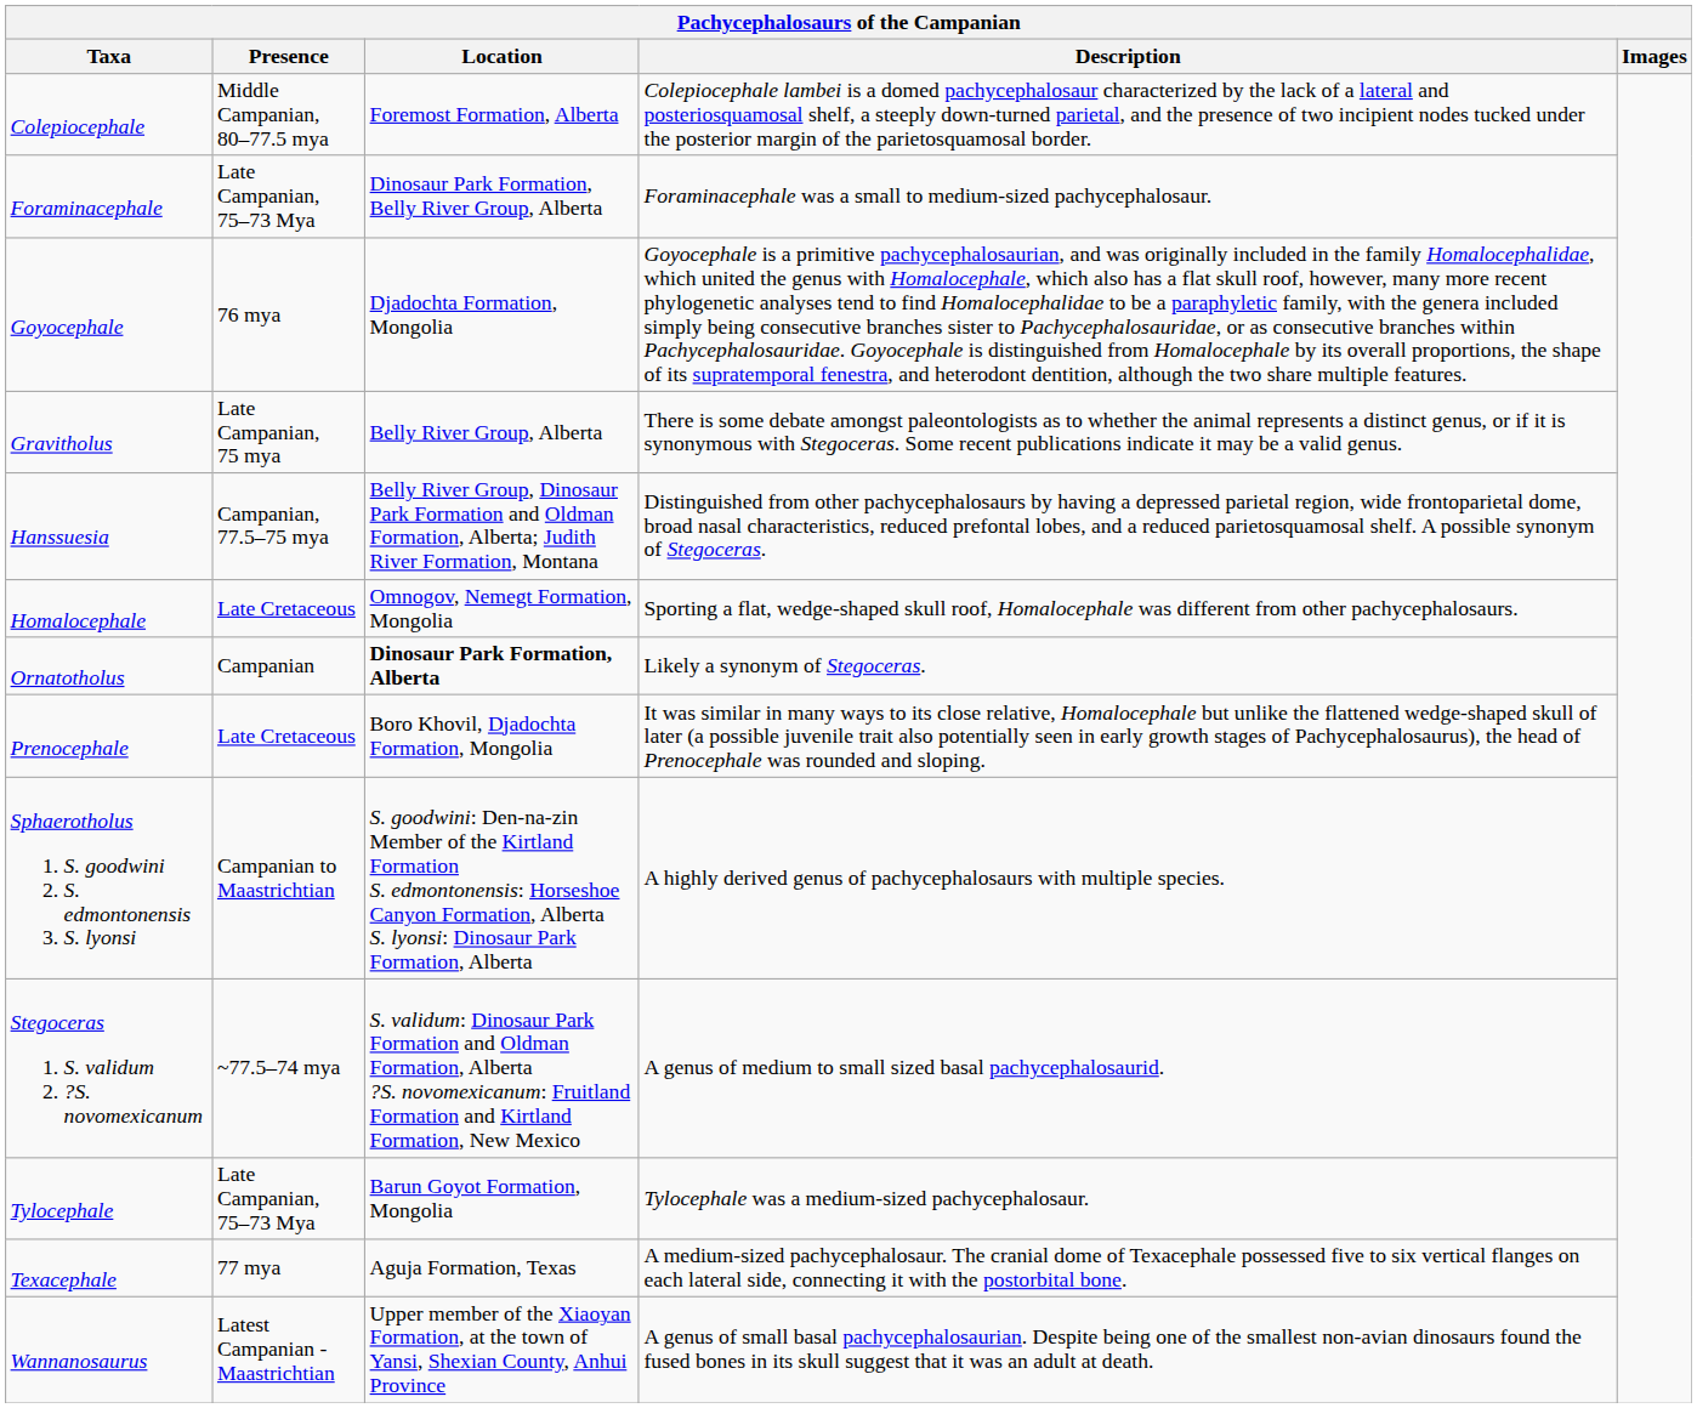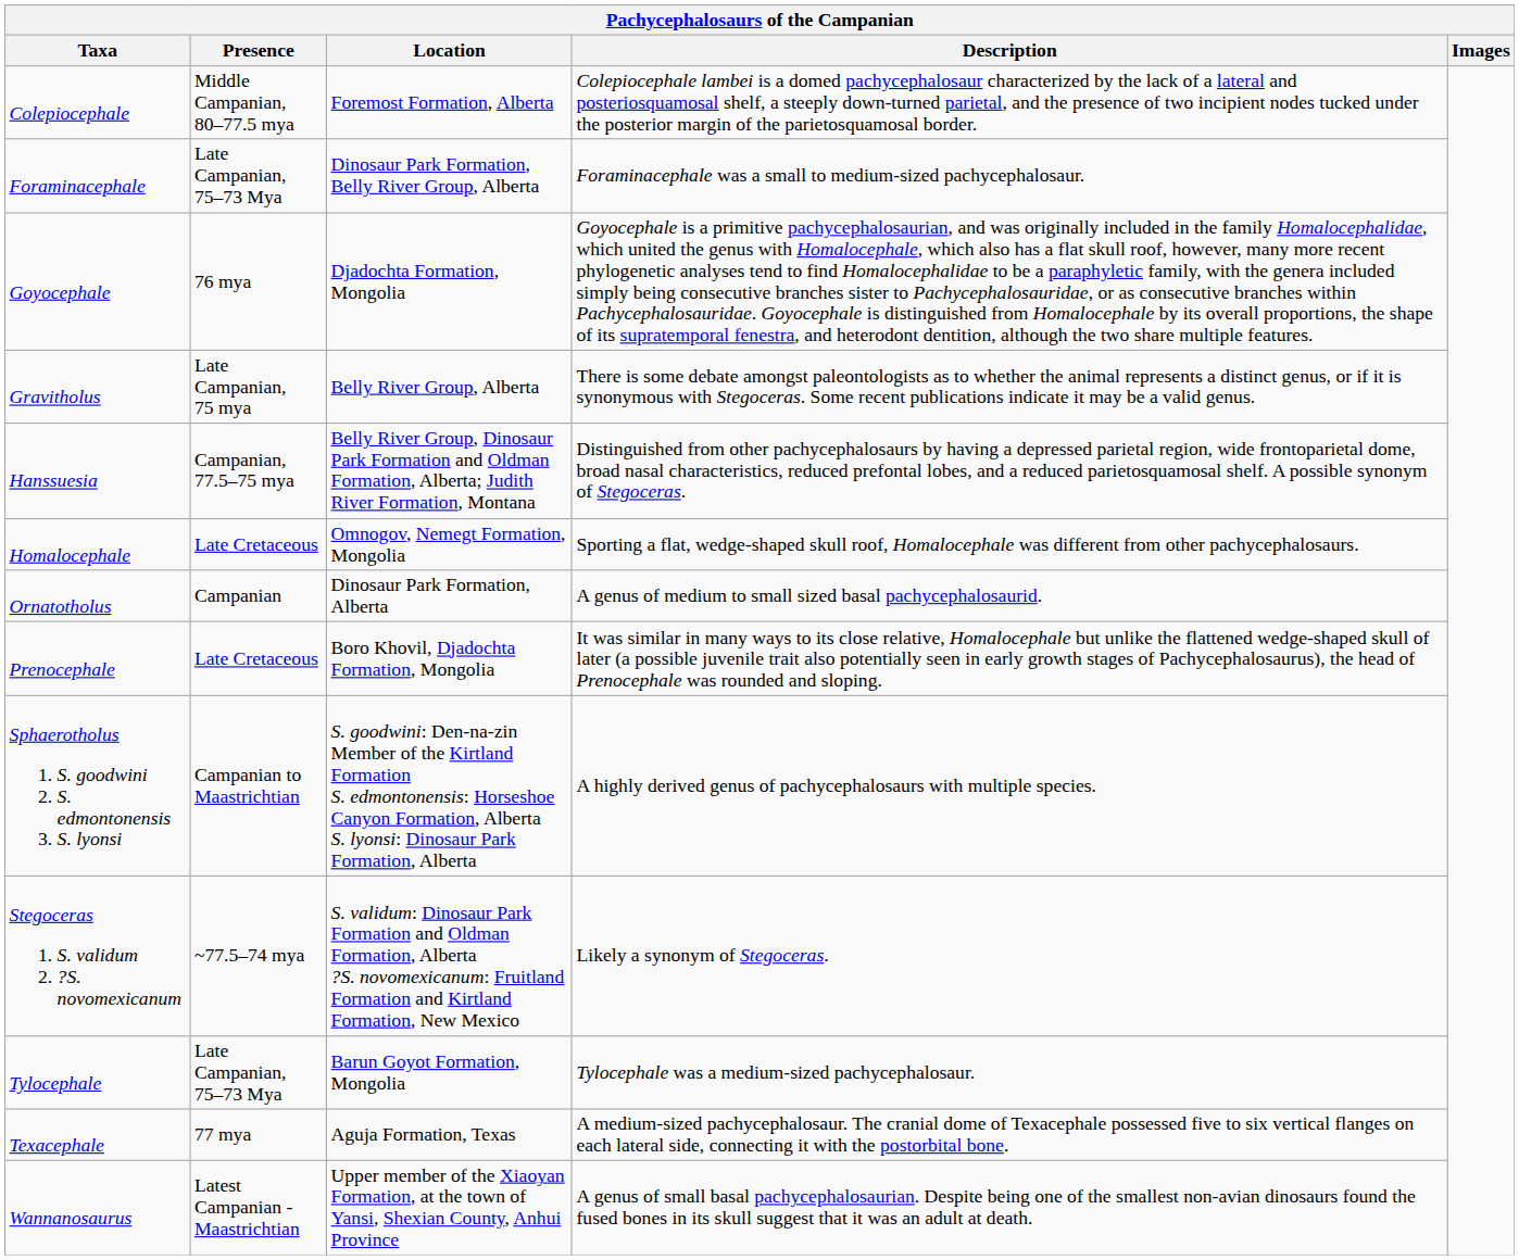Ornatotholus | Location: bold -> normal
Ornatotholus | Description: Likely a synonym of Stegoceras. -> A genus of medium to small sized basal pachycephalosaurid.
Stegoceras S. validum ?S. novomexicanum | Description: A genus of medium to small sized basal pachycephalosaurid. -> Likely a synonym of Stegoceras.
